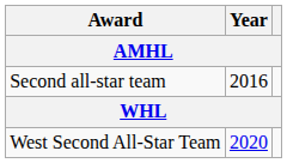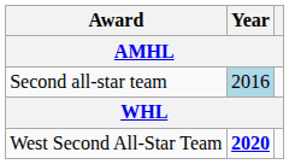row 3 | Year: no background -> lightblue background
row 5 | Year: normal -> bold
